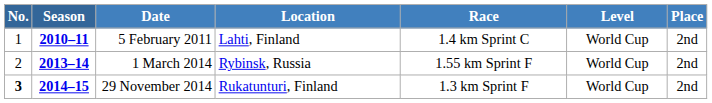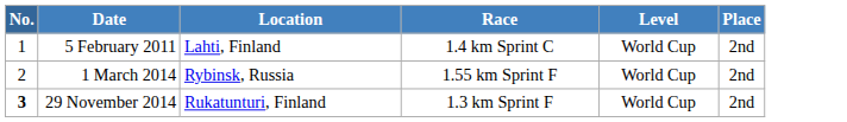- column: Season | 2010–11 | 2013–14 | 2014–15
